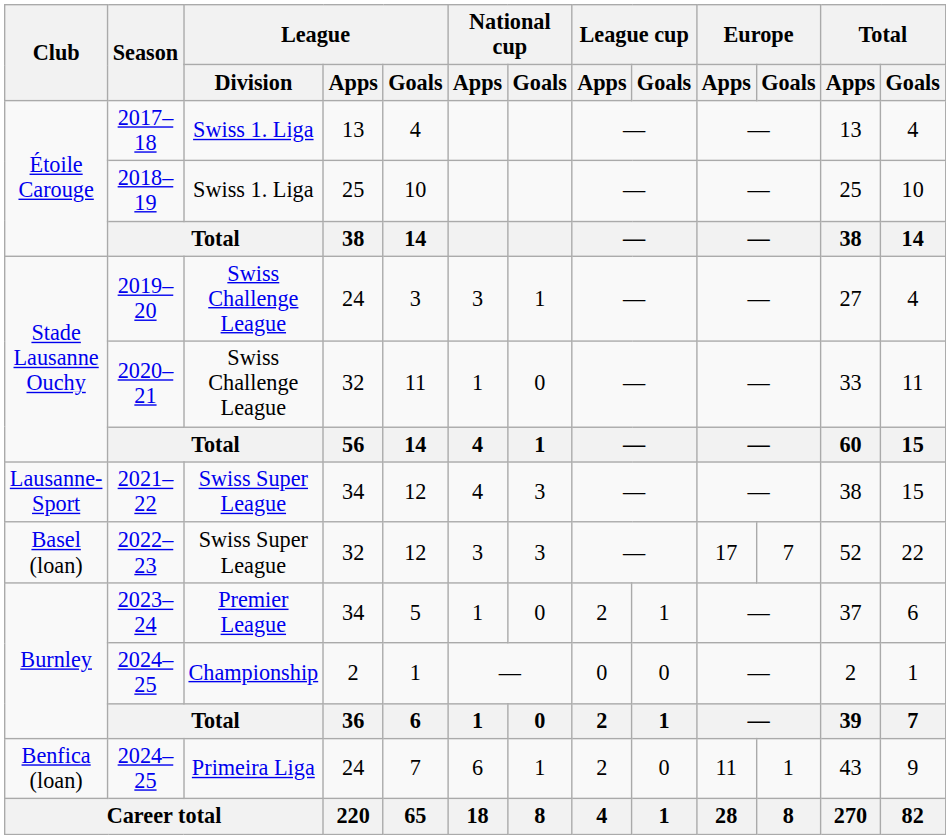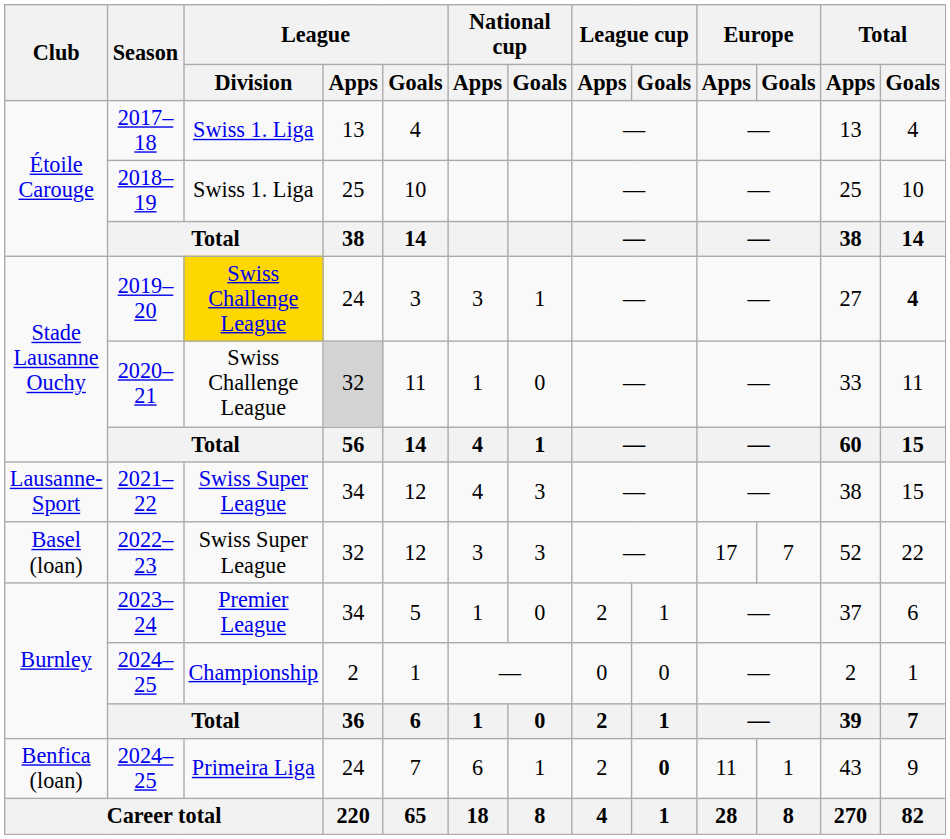2019–20 | League / Division: no background -> gold background
2019–20 | Total / Goals: normal -> bold
2020–21 | League / Apps: no background -> lightgrey background
Benfica (loan) / 2024–25 | League cup / Goals: normal -> bold
